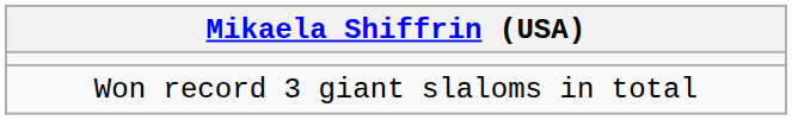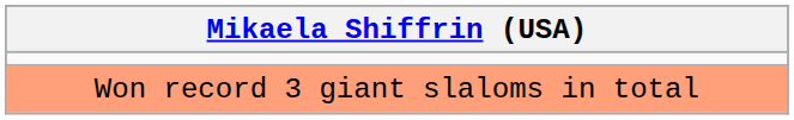row 3 | column 1: no background -> lightsalmon background
